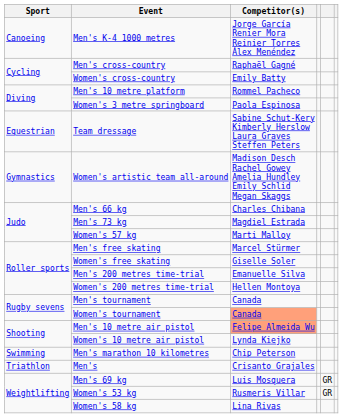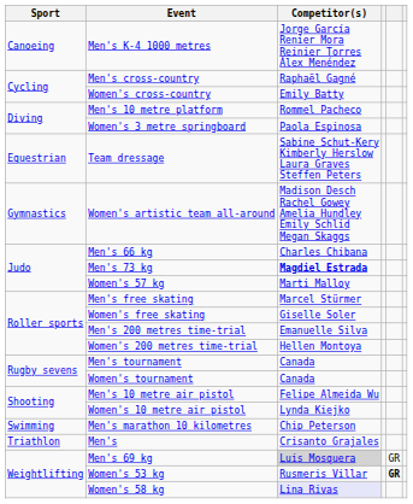Men's 73 kg | Competitor(s): normal -> bold
Women's tournament | Competitor(s): lightsalmon background -> no background
Men's 10 metre air pistol | Competitor(s): lightsalmon background -> no background
Men's 69 kg | Competitor(s): no background -> lightgrey background
Women's 53 kg | column 5: normal -> bold
Women's 58 kg | Competitor(s): no background -> lavender background
